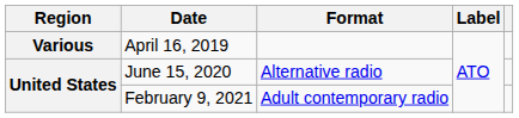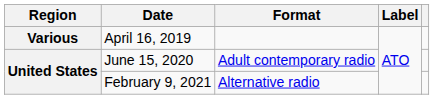June 15, 2020 | Format: Alternative radio -> Adult contemporary radio
February 9, 2021 | Format: Adult contemporary radio -> Alternative radio
